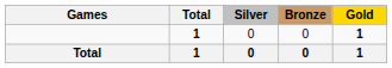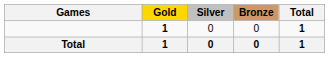columns swapped: Gold <-> Total
